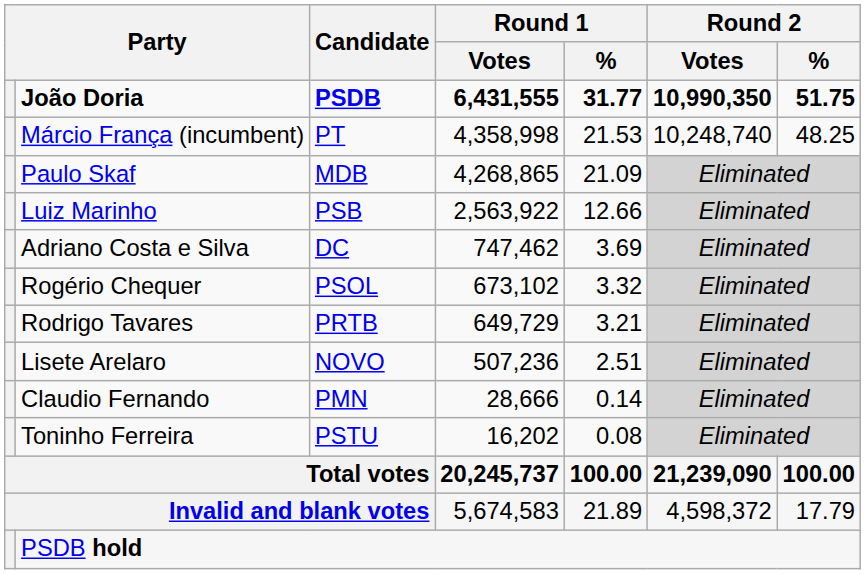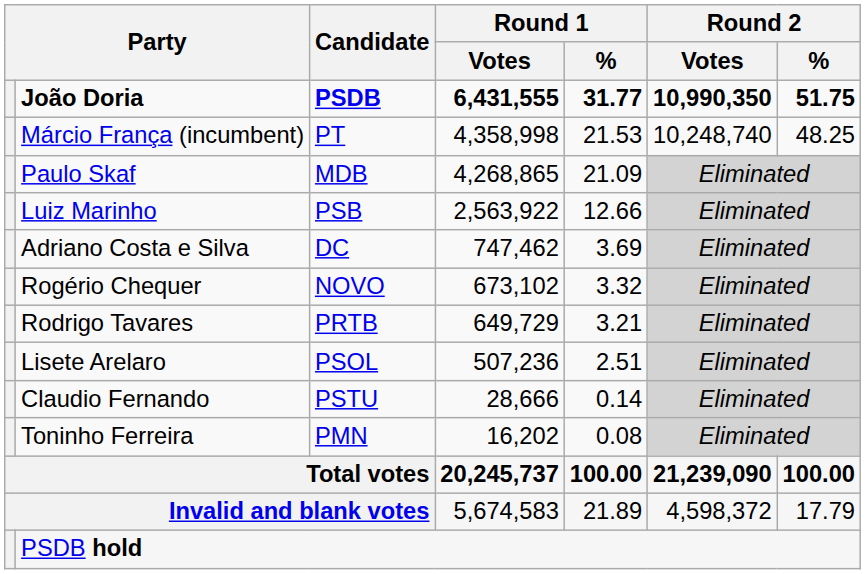Rogério Chequer | Candidate: PSOL -> NOVO
Lisete Arelaro | Candidate: NOVO -> PSOL
Claudio Fernando | Candidate: PMN -> PSTU
Toninho Ferreira | Candidate: PSTU -> PMN
